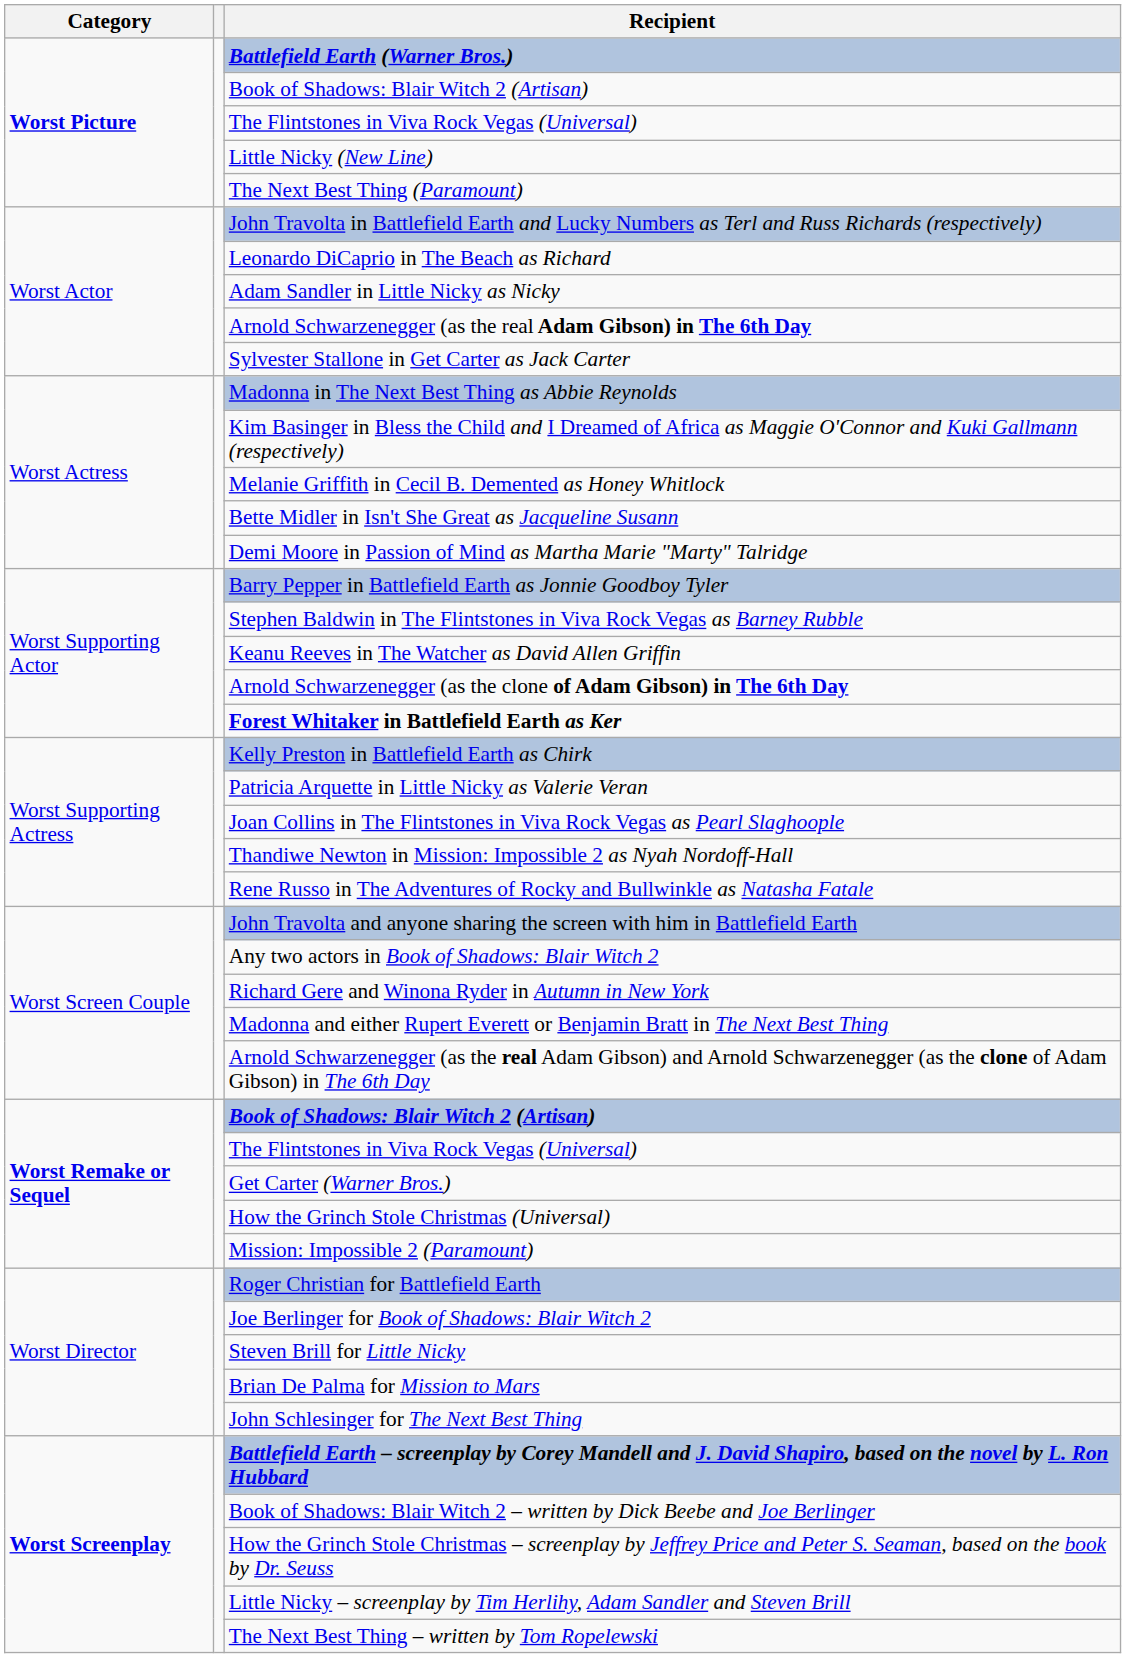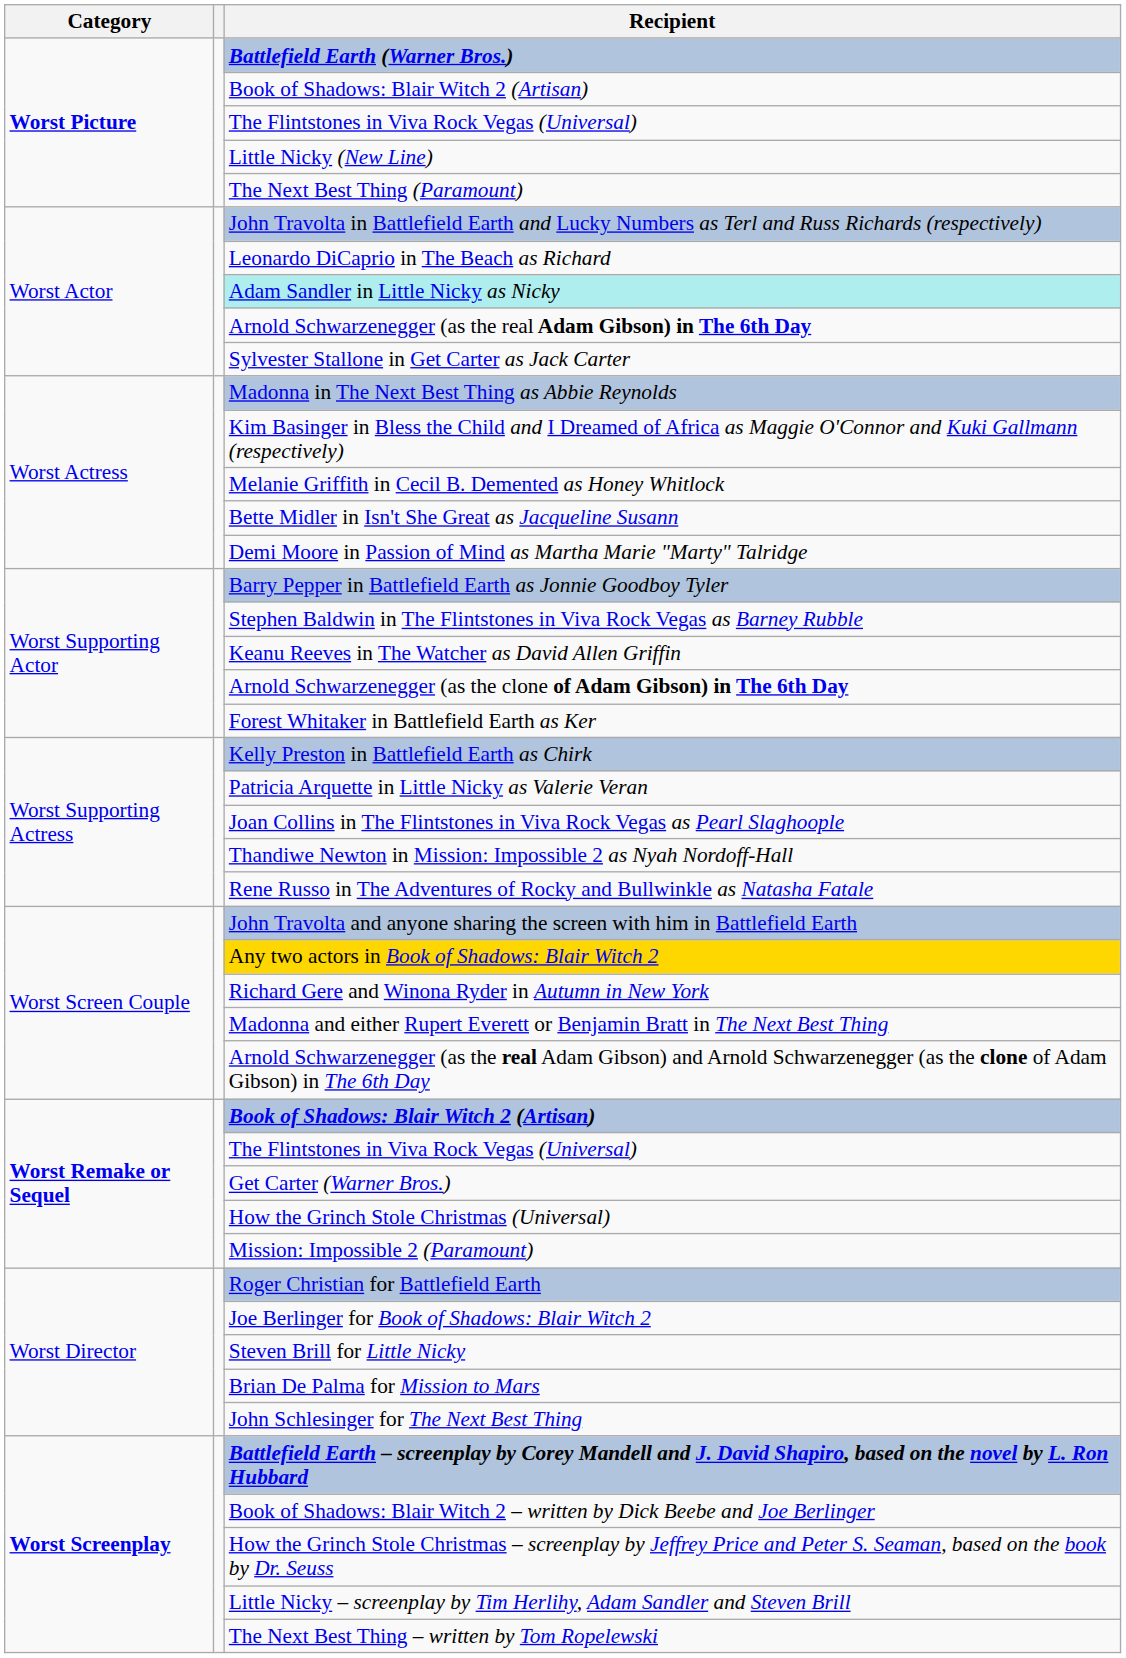Adam Sandler in Little Nicky as Nicky | Recipient: no background -> paleturquoise background
Forest Whitaker in Battlefield Earth as Ker | Recipient: bold -> normal
Any two actors in Book of Shadows: Blair Witch 2 | Recipient: no background -> gold background
